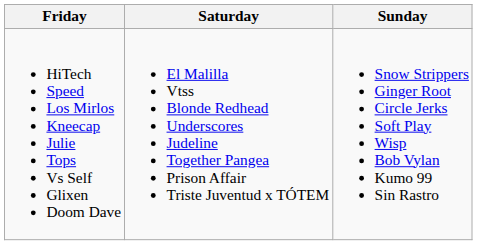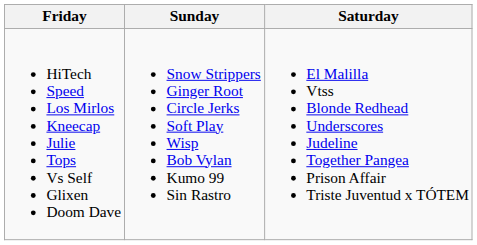columns swapped: Saturday <-> Sunday
